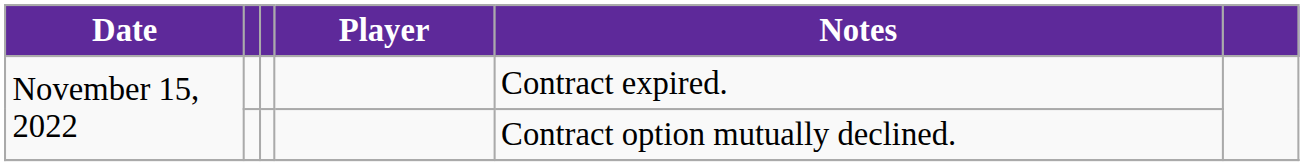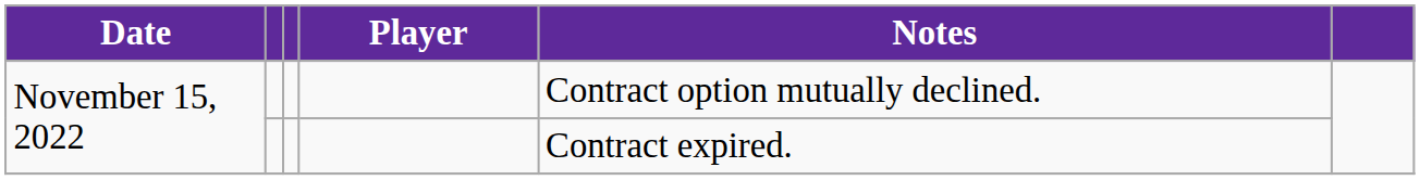row 2 | Notes: Contract expired. -> Contract option mutually declined.
row 3 | Notes: Contract option mutually declined. -> Contract expired.
